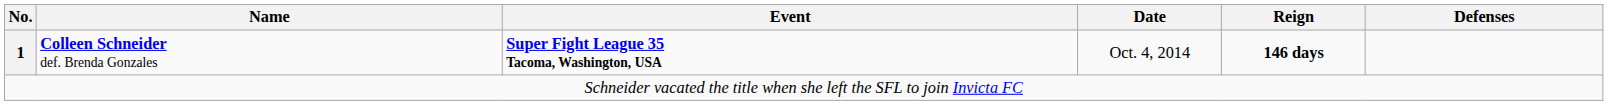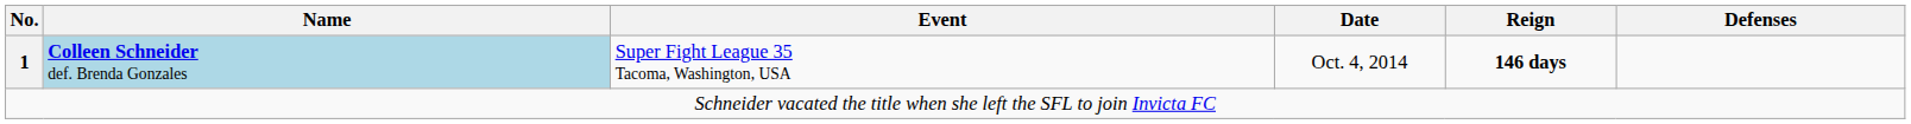1 | Name: no background -> lightblue background
1 | Event: bold -> normal
